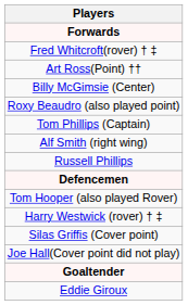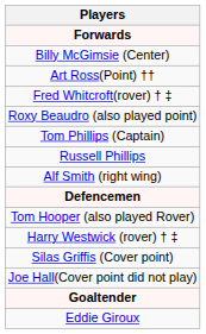row 3 | column 1: Fred Whitcroft(rover) † ‡ -> Billy McGimsie (Center)
row 5 | column 1: Billy McGimsie (Center) -> Fred Whitcroft(rover) † ‡
row 8 | column 1: Alf Smith (right wing) -> Russell Phillips
row 9 | column 1: Russell Phillips -> Alf Smith (right wing)
